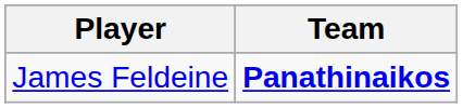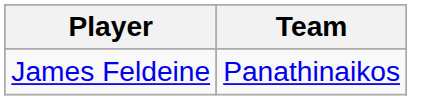James Feldeine | Team: bold -> normal
